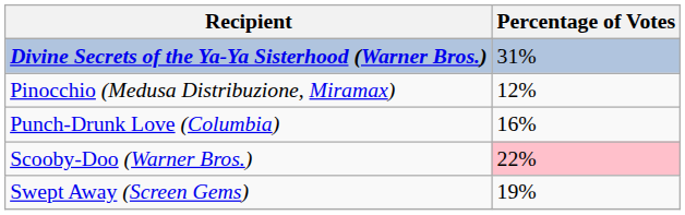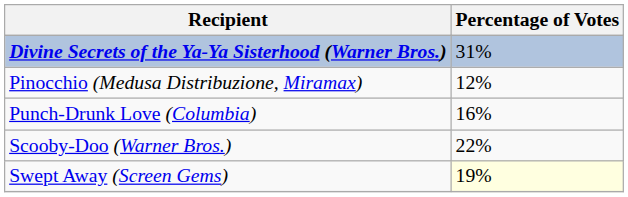Scooby-Doo (Warner Bros.) | Percentage of Votes: pink background -> no background
Swept Away (Screen Gems) | Percentage of Votes: no background -> lightyellow background
